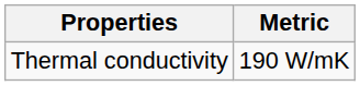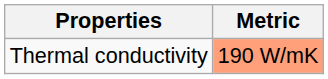Thermal conductivity | Metric: no background -> lightsalmon background
